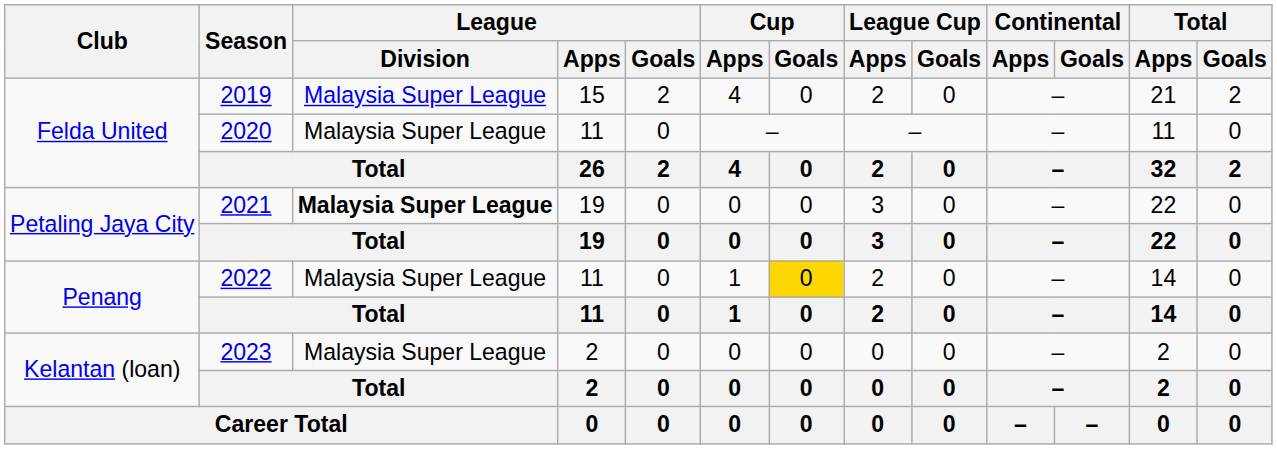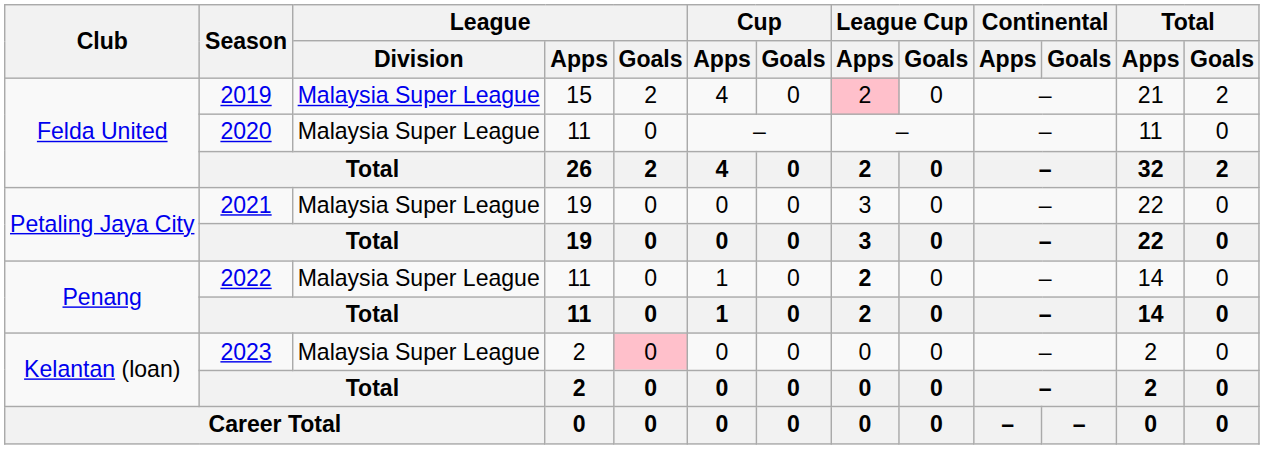2019 | League Cup / Apps: no background -> pink background
2021 | League / Division: bold -> normal
2022 | Cup / Goals: gold background -> no background
2022 | League Cup / Apps: normal -> bold
2023 | League / Goals: no background -> pink background
